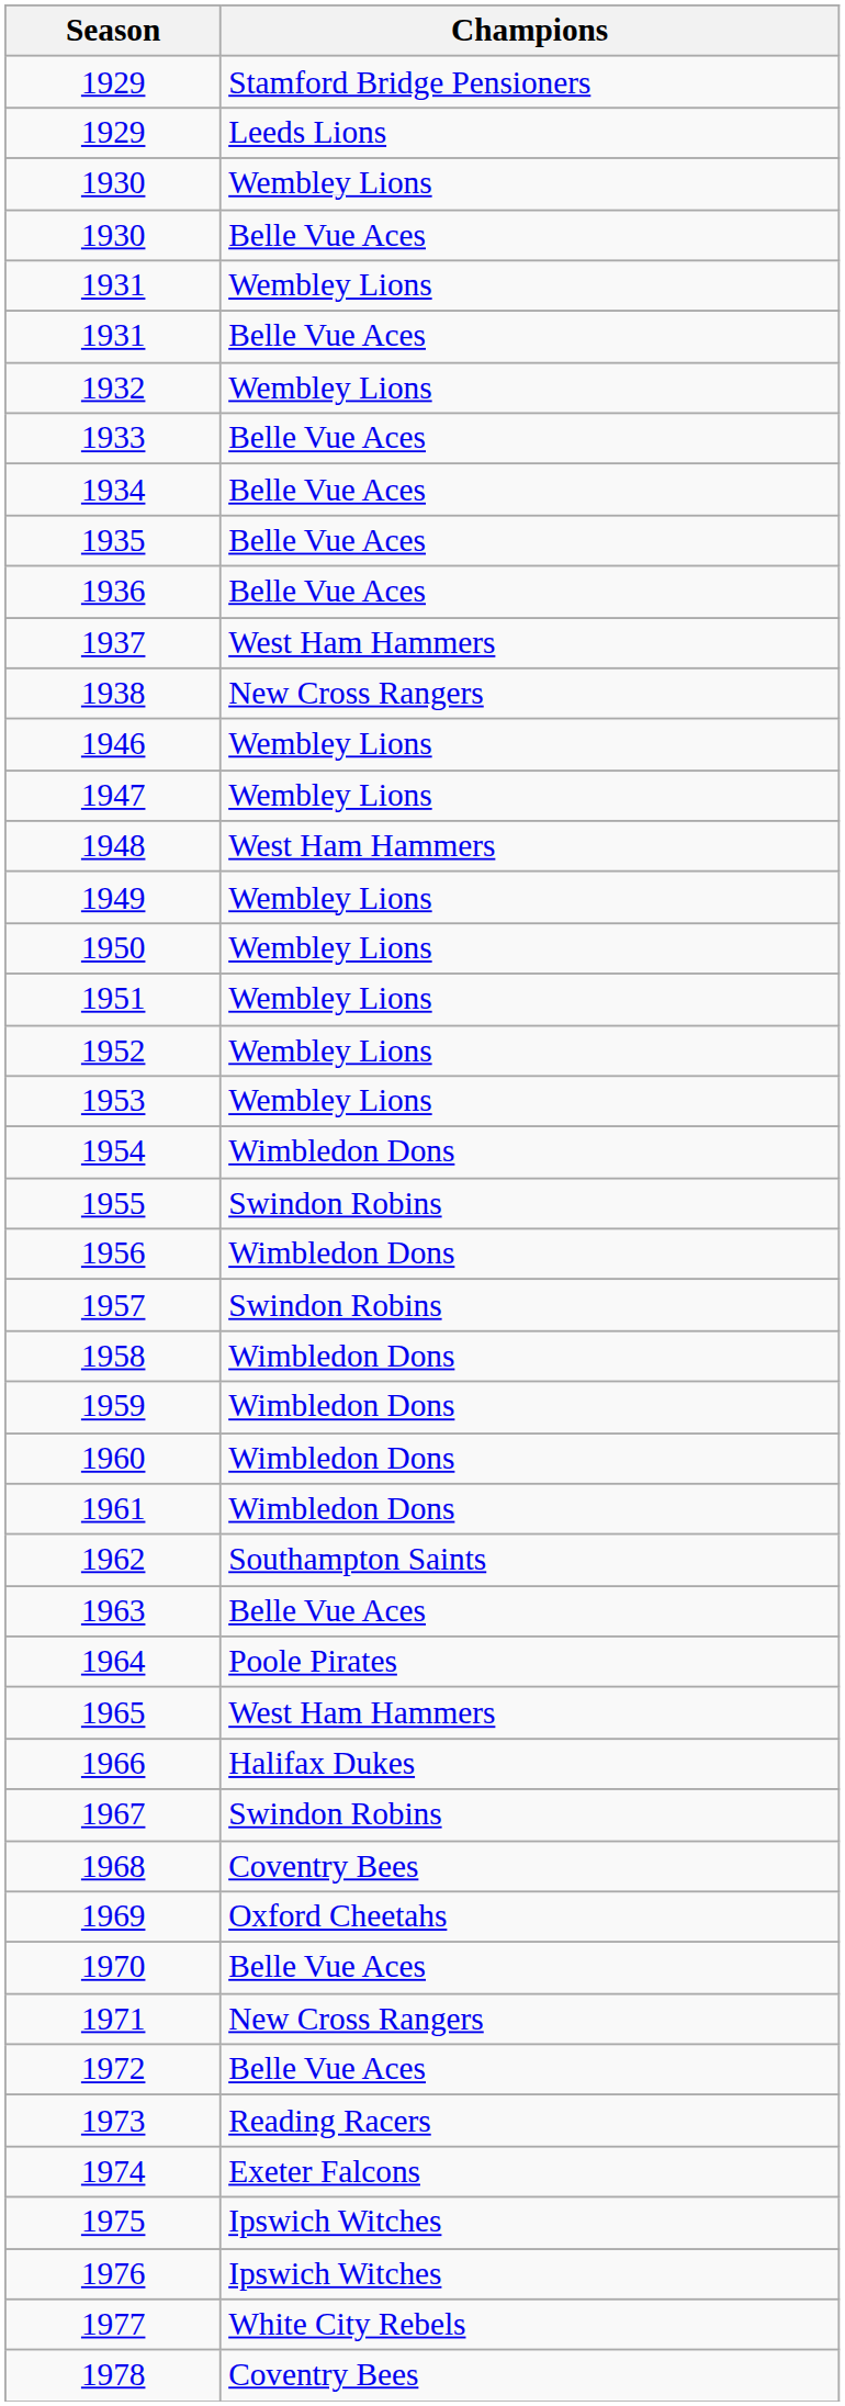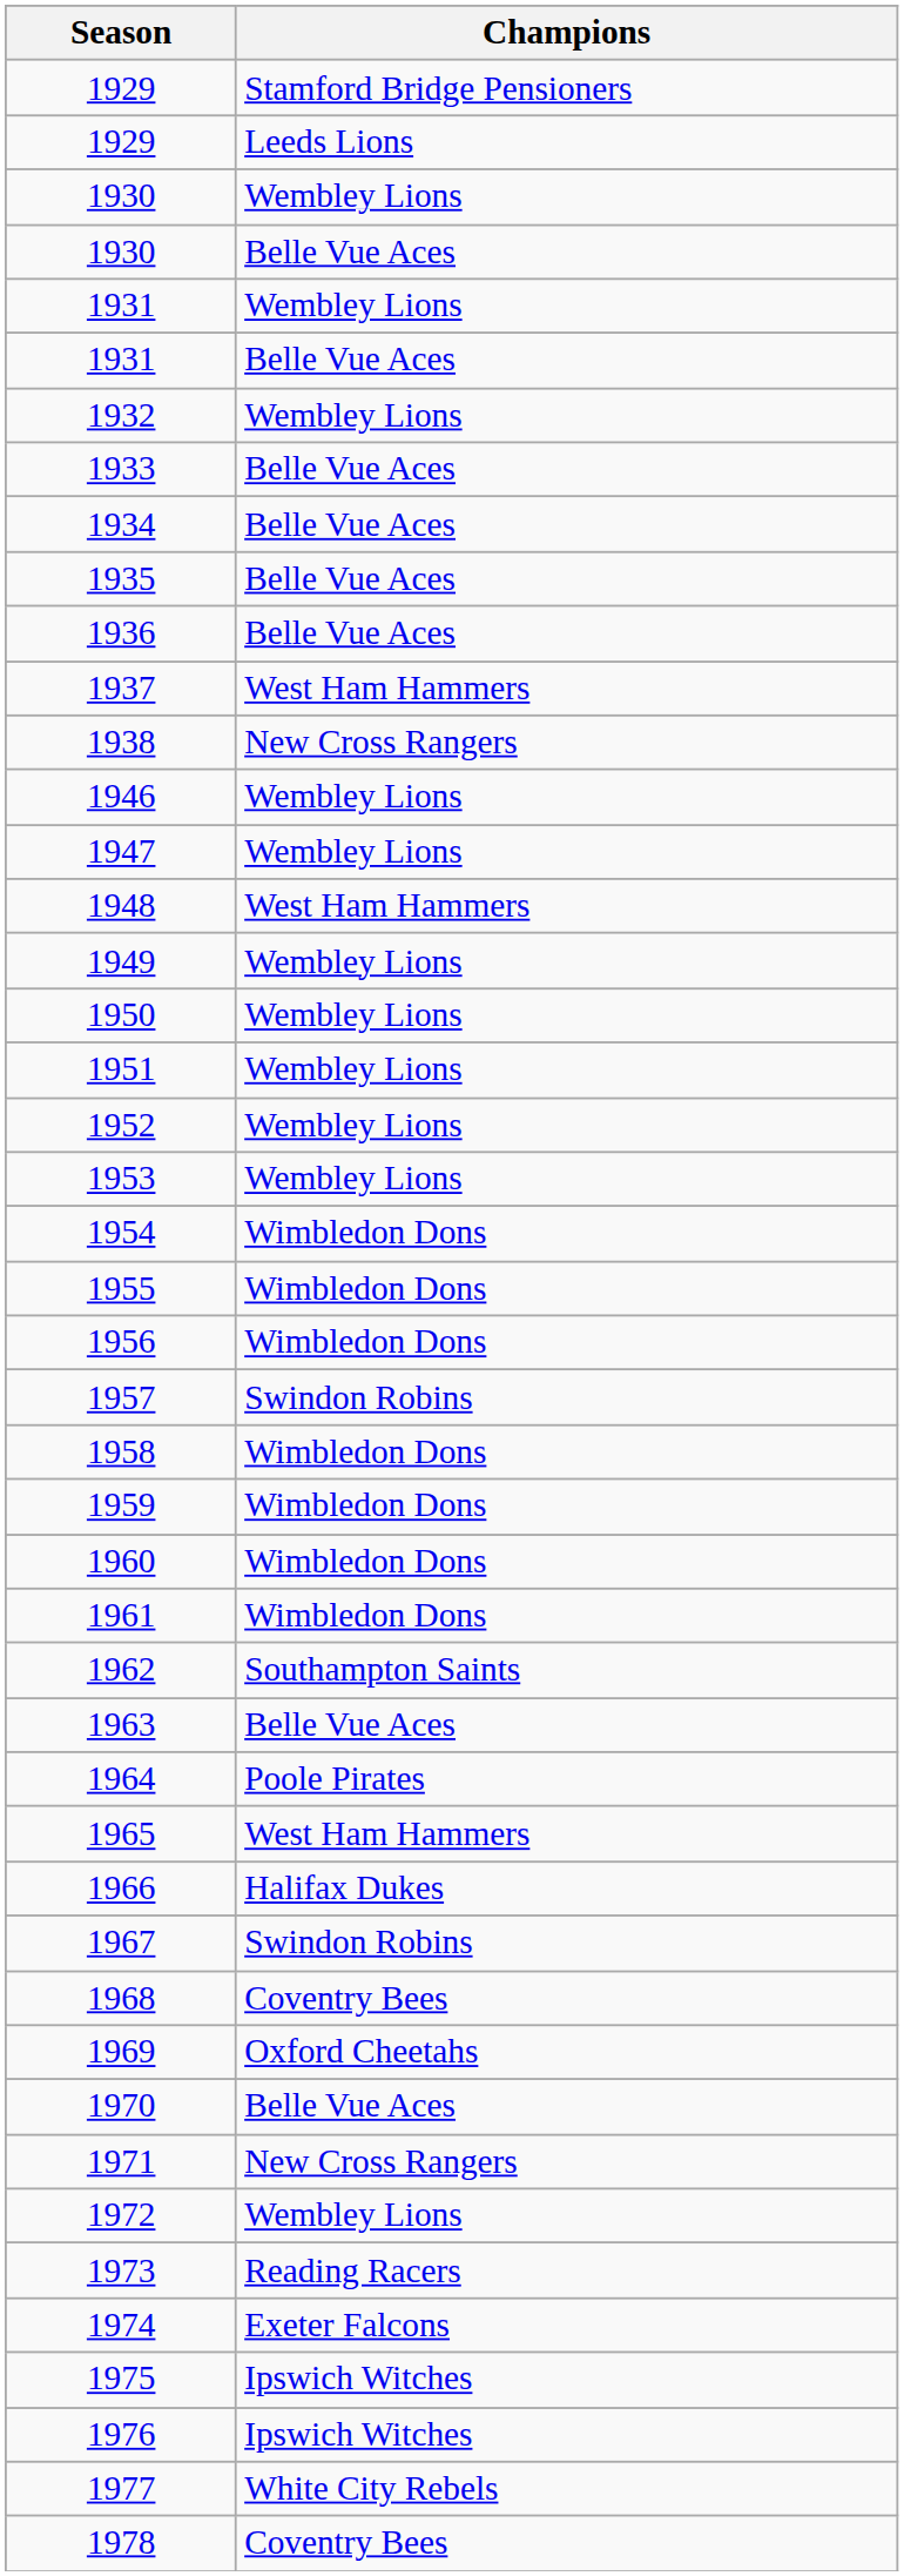row 24 | Champions: Swindon Robins -> Wimbledon Dons
row 41 | Champions: Belle Vue Aces -> Wembley Lions
